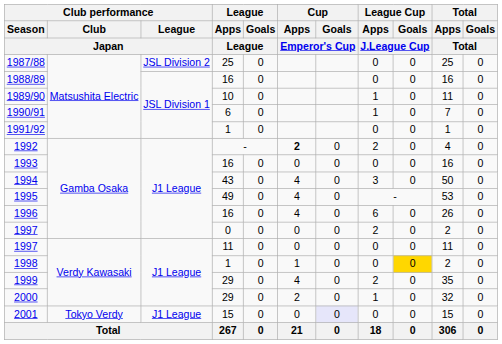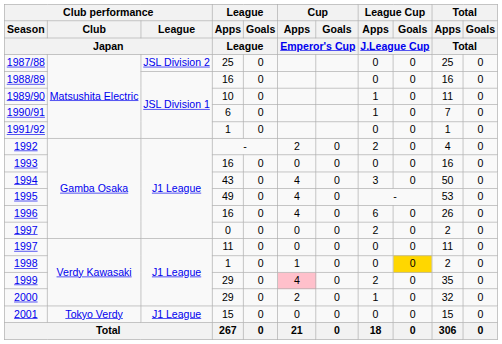1992 | Cup / Apps / Emperor's Cup: bold -> normal
1999 | Cup / Apps / Emperor's Cup: no background -> pink background
2001 | Cup / Goals / Emperor's Cup: lavender background -> no background
